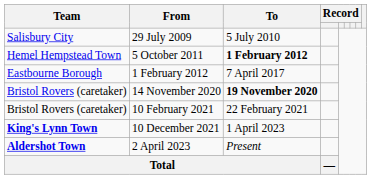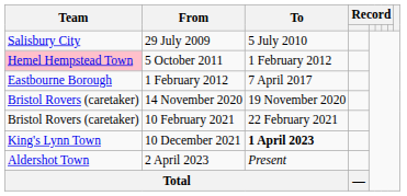5 October 2011 | Team: no background -> pink background
5 October 2011 | To: bold -> normal
14 November 2020 | To: bold -> normal
10 December 2021 | Team: bold -> normal
10 December 2021 | To: normal -> bold
2 April 2023 | Team: bold -> normal
